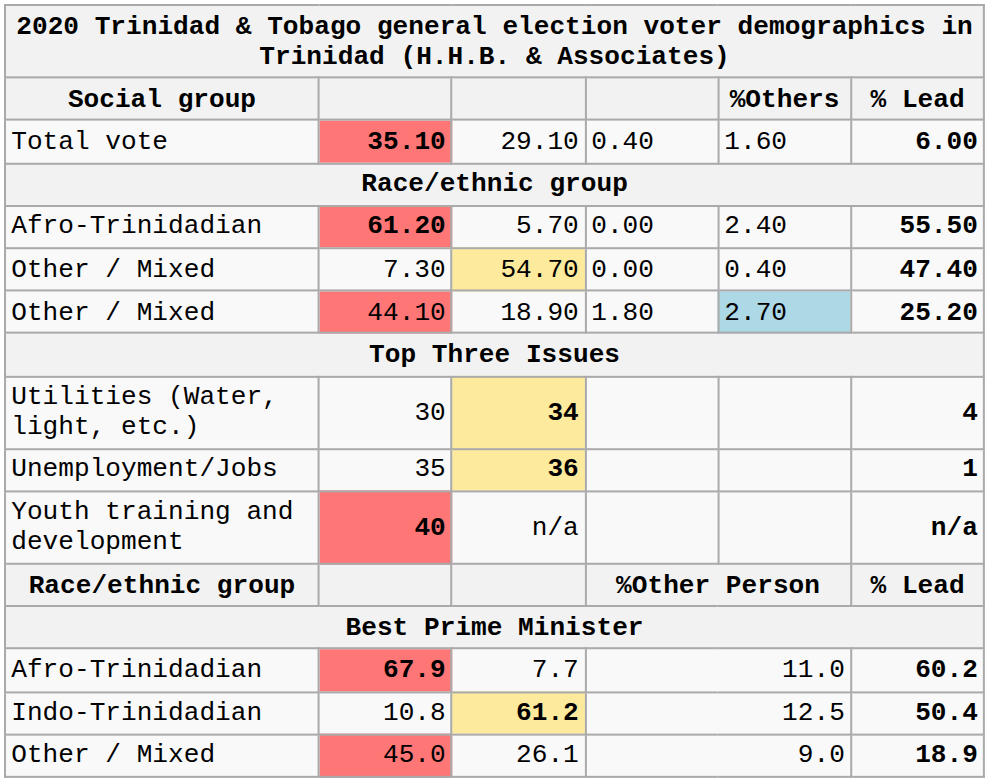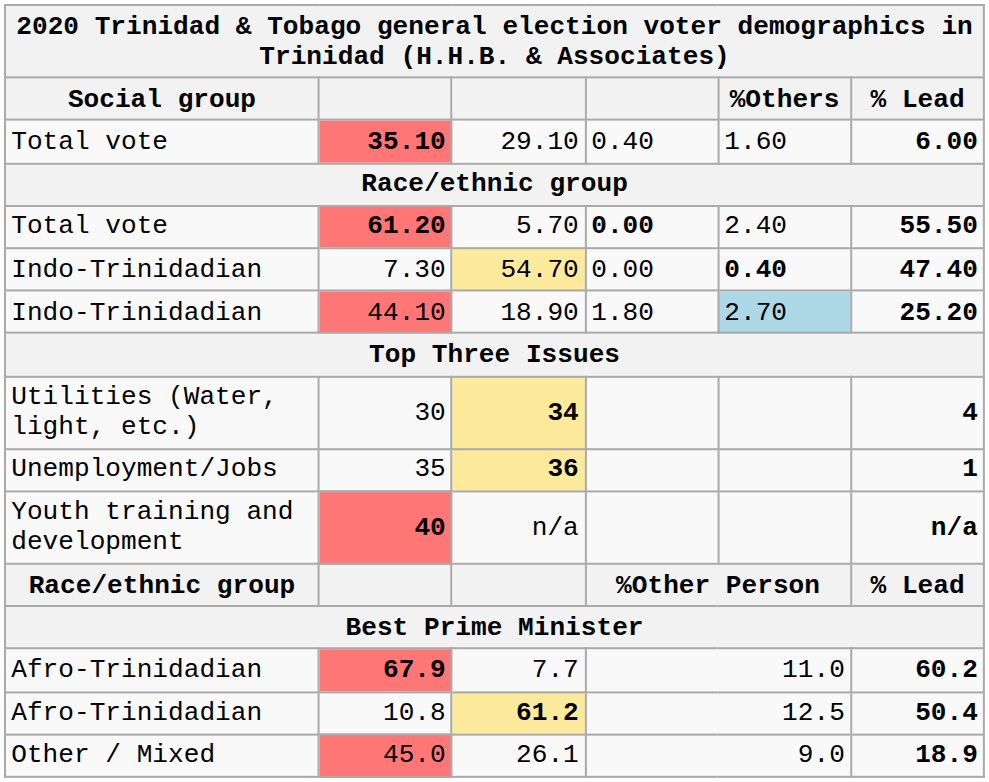61.20 | Social group: Afro-Trinidadian -> Total vote
61.20 | column 4: normal -> bold
7.30 | Social group: Other / Mixed -> Indo-Trinidadian
7.30 | %Others: normal -> bold
44.10 | Social group: Other / Mixed -> Indo-Trinidadian
10.8 | Social group: Indo-Trinidadian -> Afro-Trinidadian
